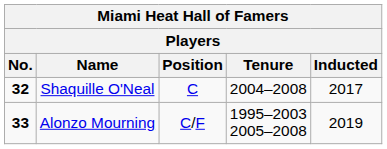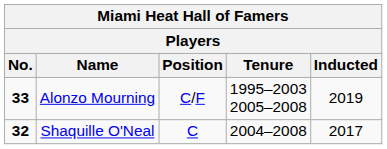rows swapped: Shaquille O'Neal <-> Alonzo Mourning
